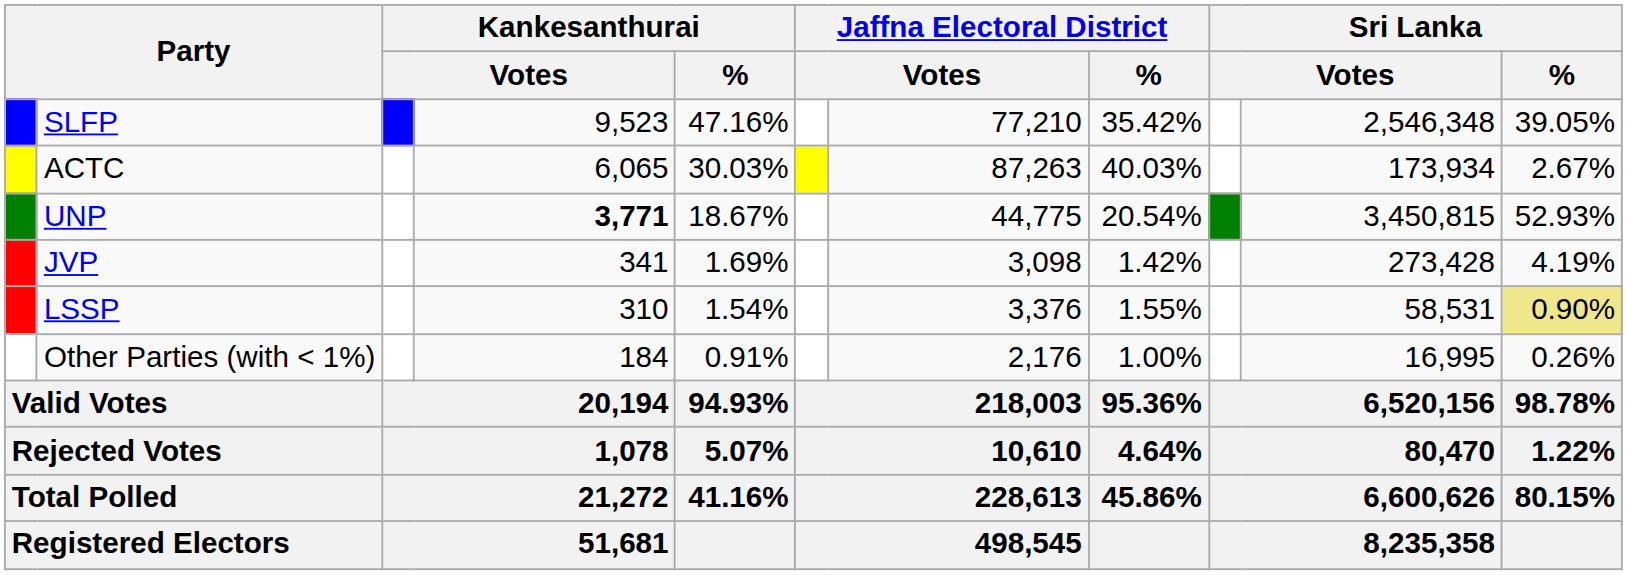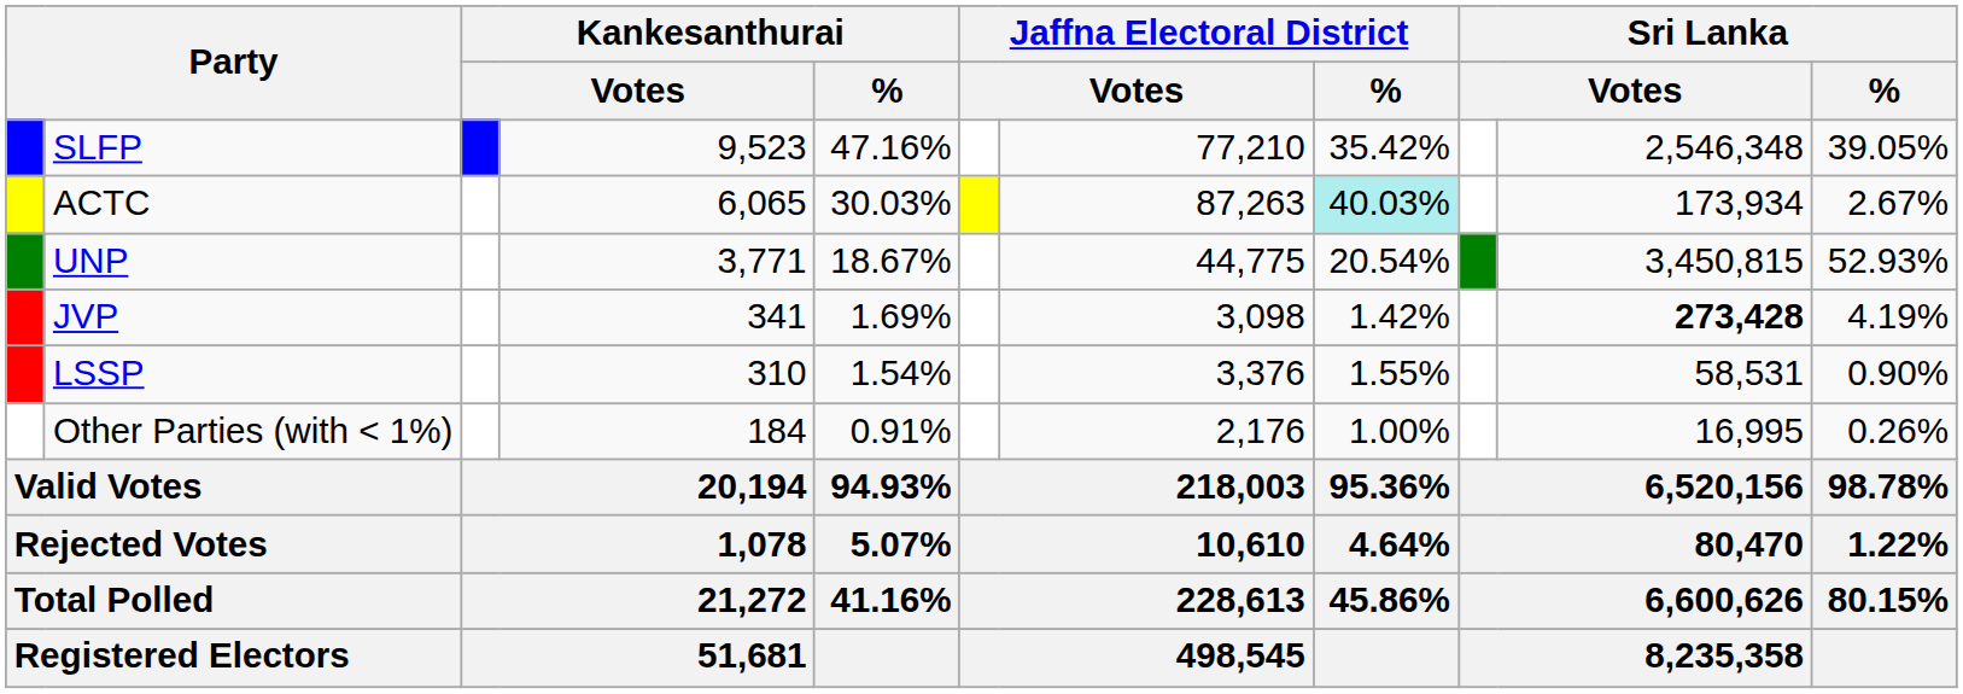ACTC | Jaffna Electoral District / %: no background -> paleturquoise background
UNP | column 4: bold -> normal
JVP | column 10: normal -> bold
LSSP | Sri Lanka / %: khaki background -> no background
